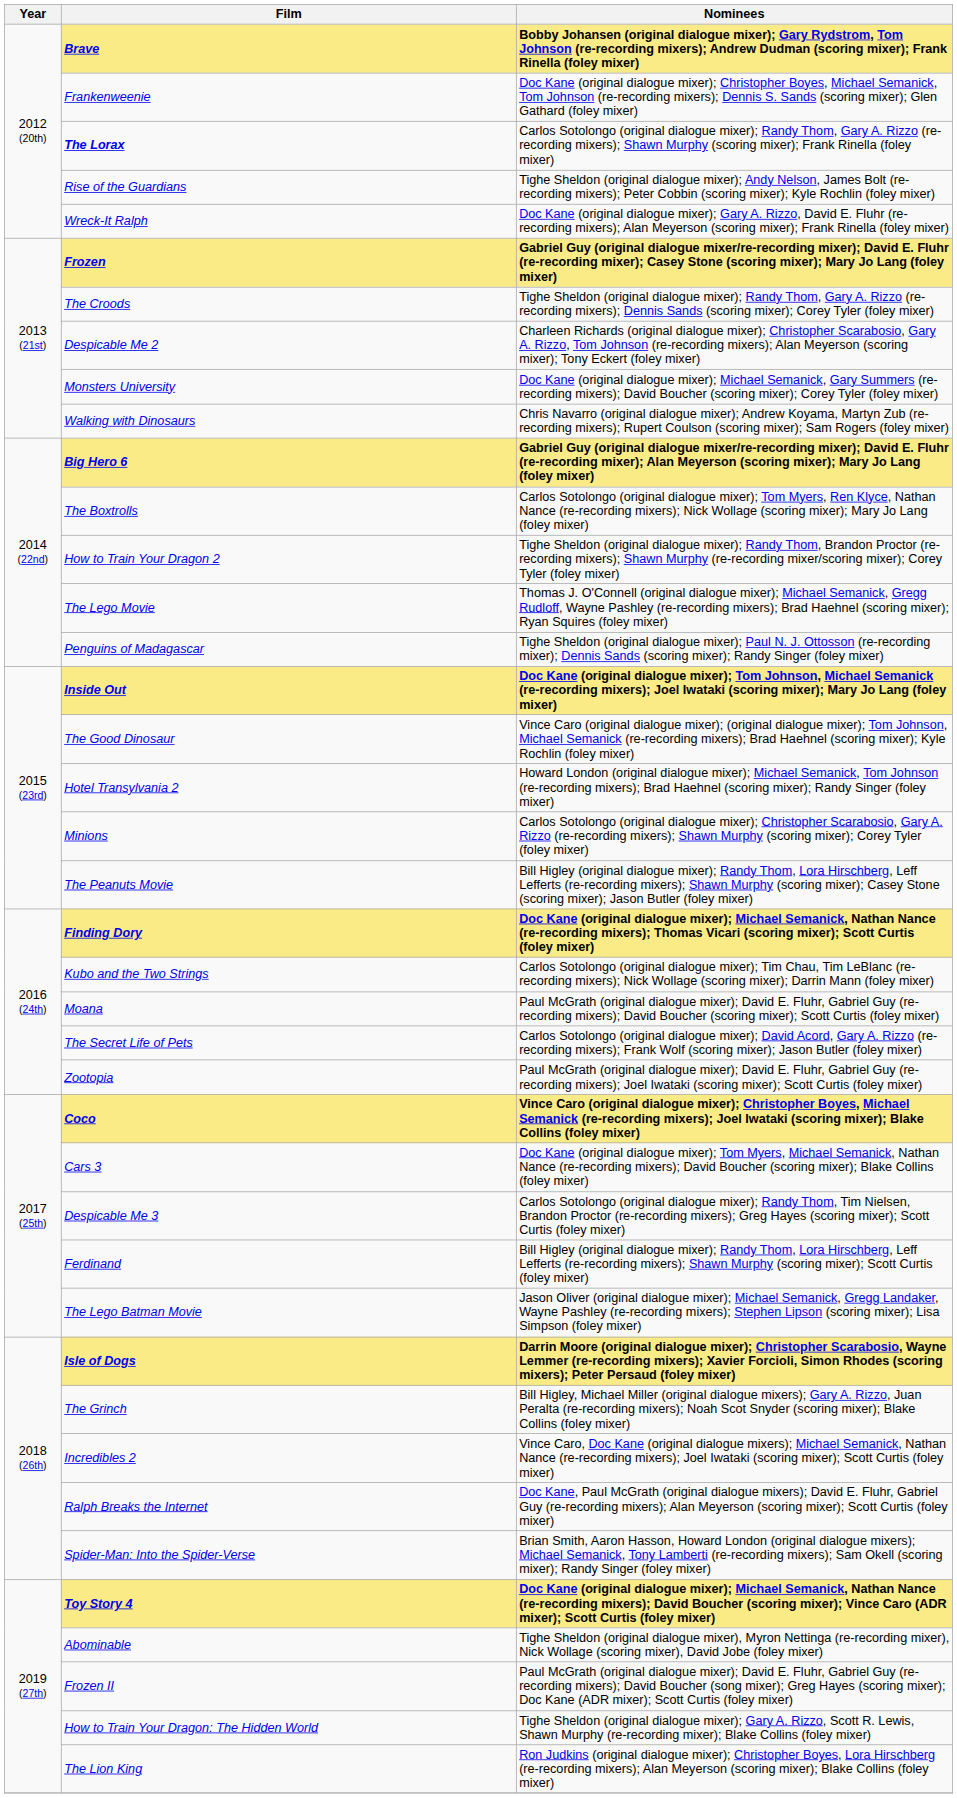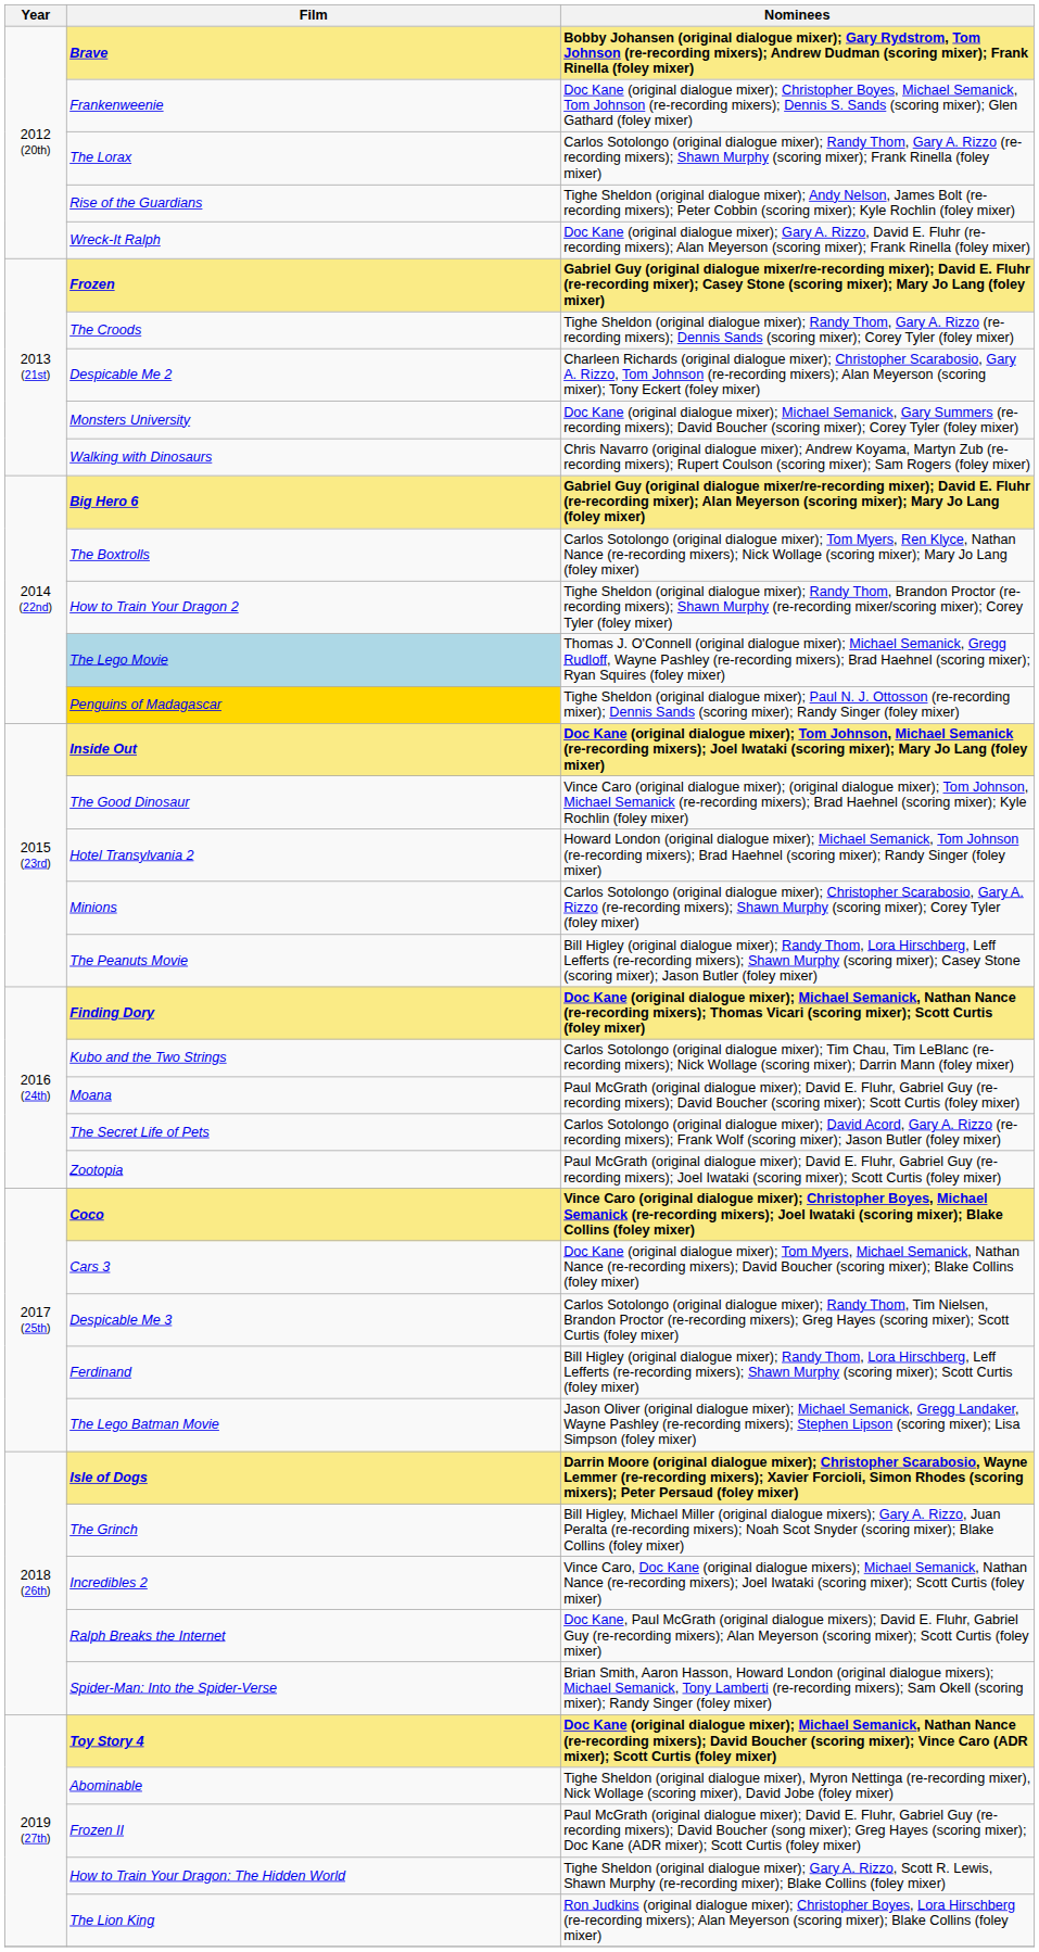The Lorax | Film: bold -> normal
The Lego Movie | Film: no background -> lightblue background
Penguins of Madagascar | Film: no background -> gold background
